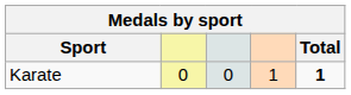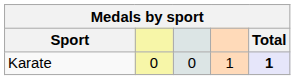Karate | Total: no background -> lavender background
